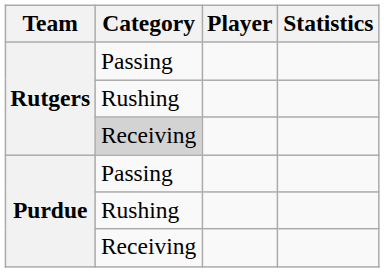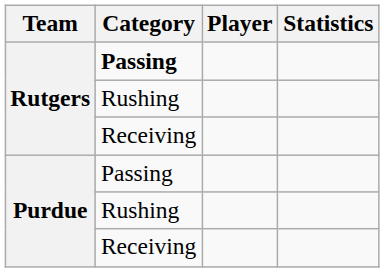Rutgers / Passing | Category: normal -> bold
Rutgers / Receiving | Category: lightgrey background -> no background
